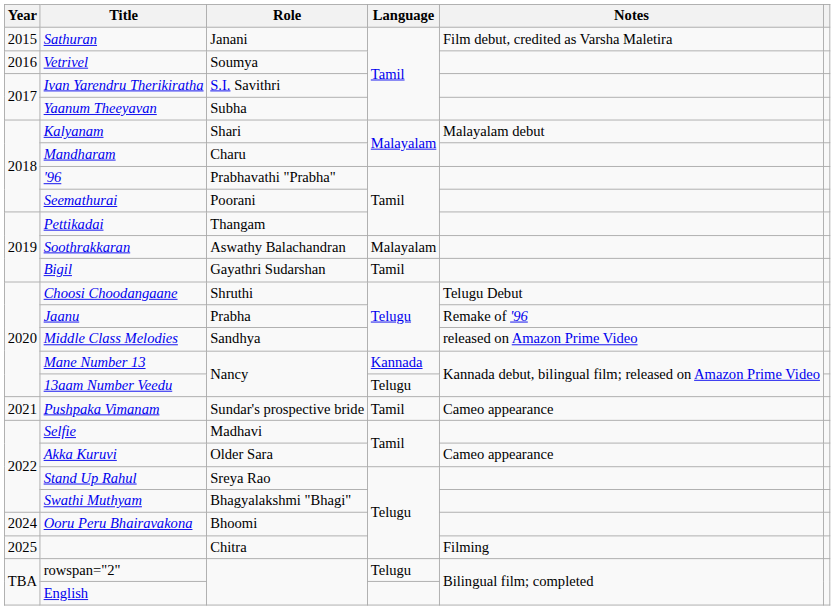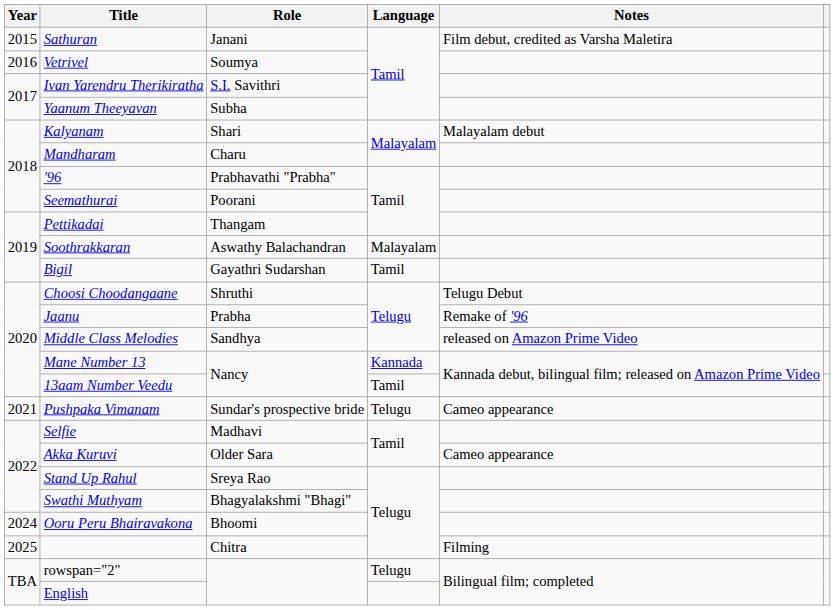13aam Number Veedu | Language: Telugu -> Tamil
Pushpaka Vimanam | Language: Tamil -> Telugu
